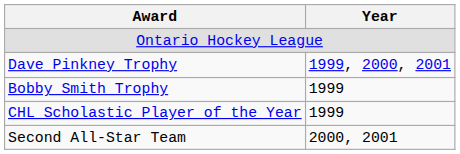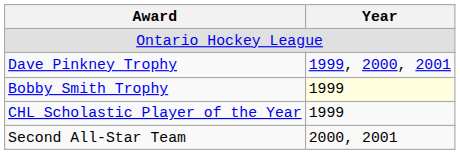Bobby Smith Trophy | Year: no background -> lightyellow background
